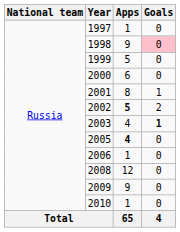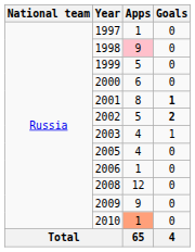1998 | Apps: no background -> pink background
1998 | Goals: pink background -> no background
2001 | Goals: normal -> bold
2002 | Apps: bold -> normal
2002 | Goals: normal -> bold
2003 | Goals: bold -> normal
2005 | Apps: bold -> normal
2010 | Apps: no background -> lightsalmon background
